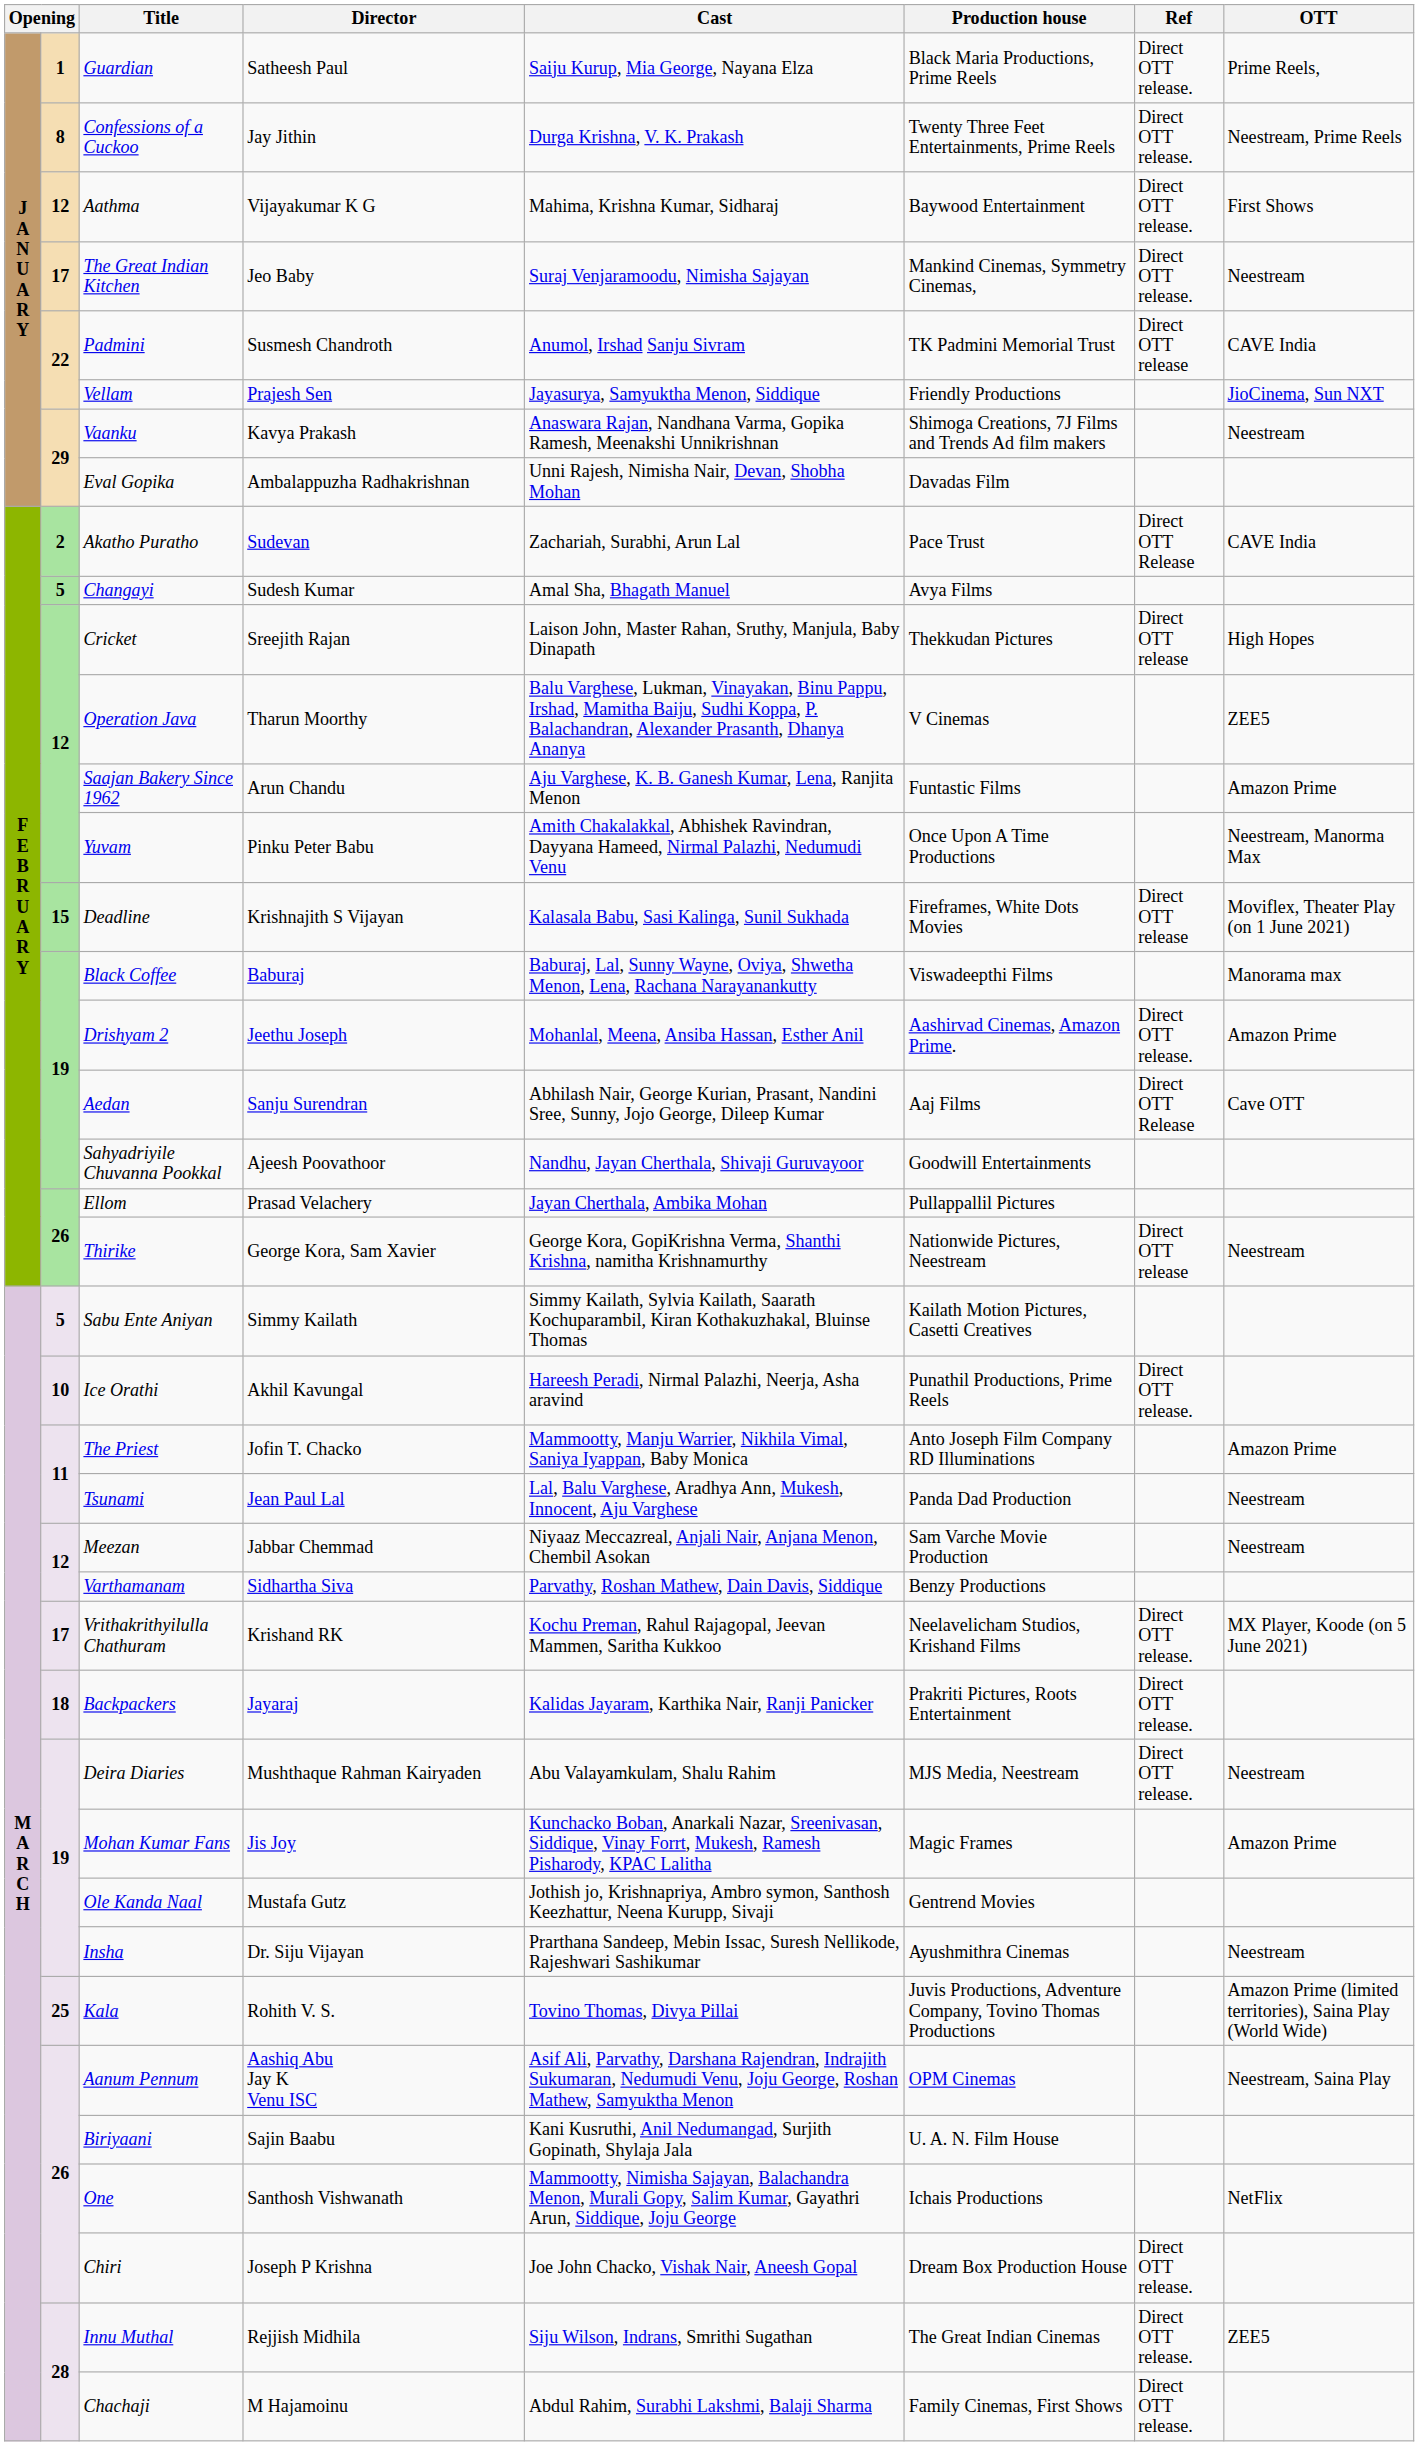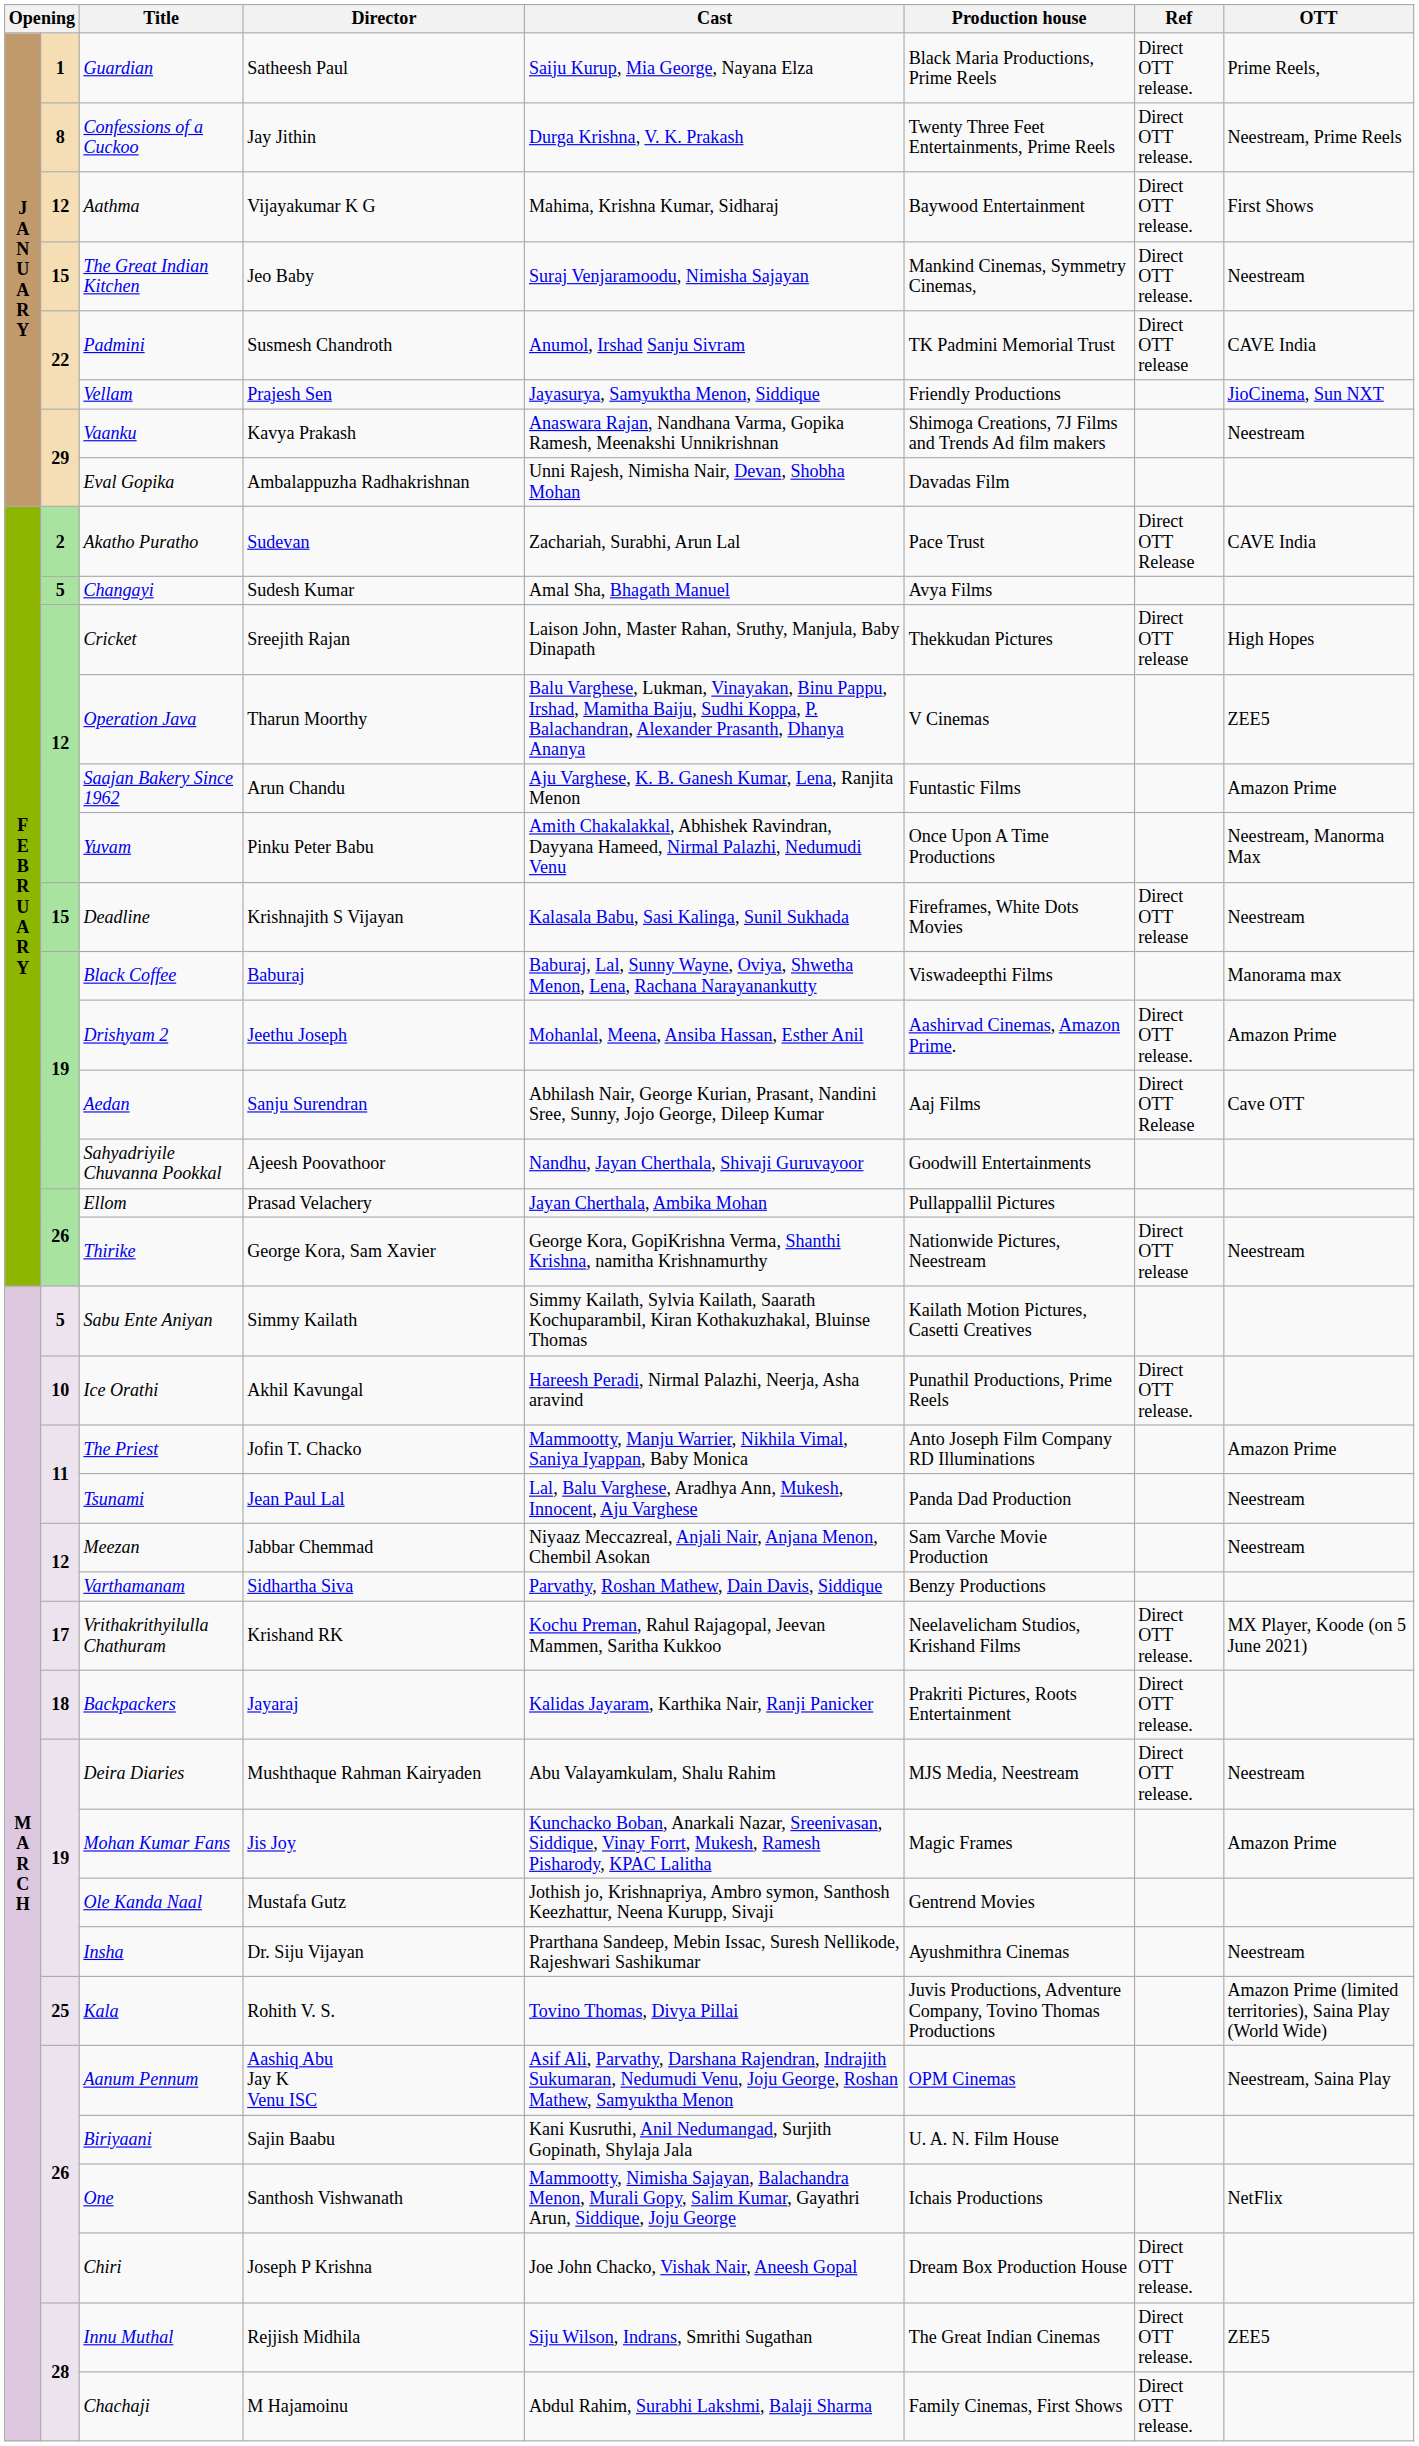The Great Indian Kitchen | column 2: 17 -> 15
Deadline | OTT: Moviflex, Theater Play (on 1 June 2021) -> Neestream
